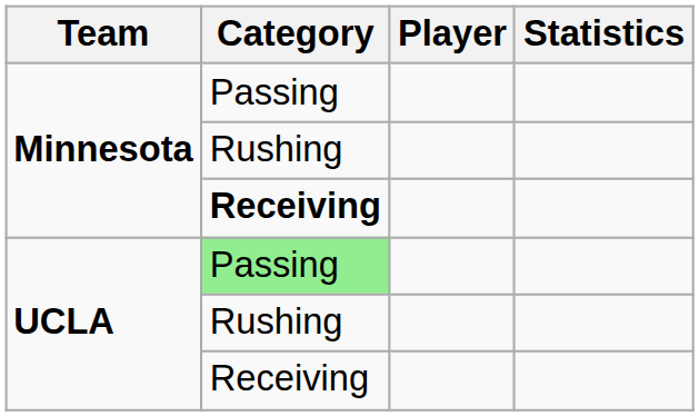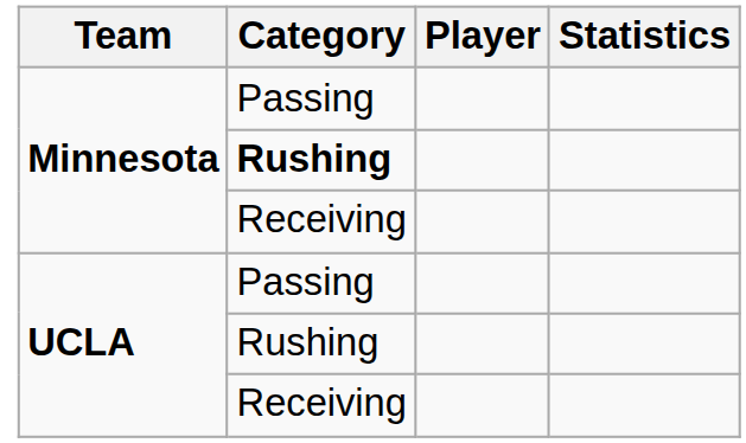Minnesota / Rushing | Category: normal -> bold
Minnesota / Receiving | Category: bold -> normal
UCLA / Passing | Category: lightgreen background -> no background
